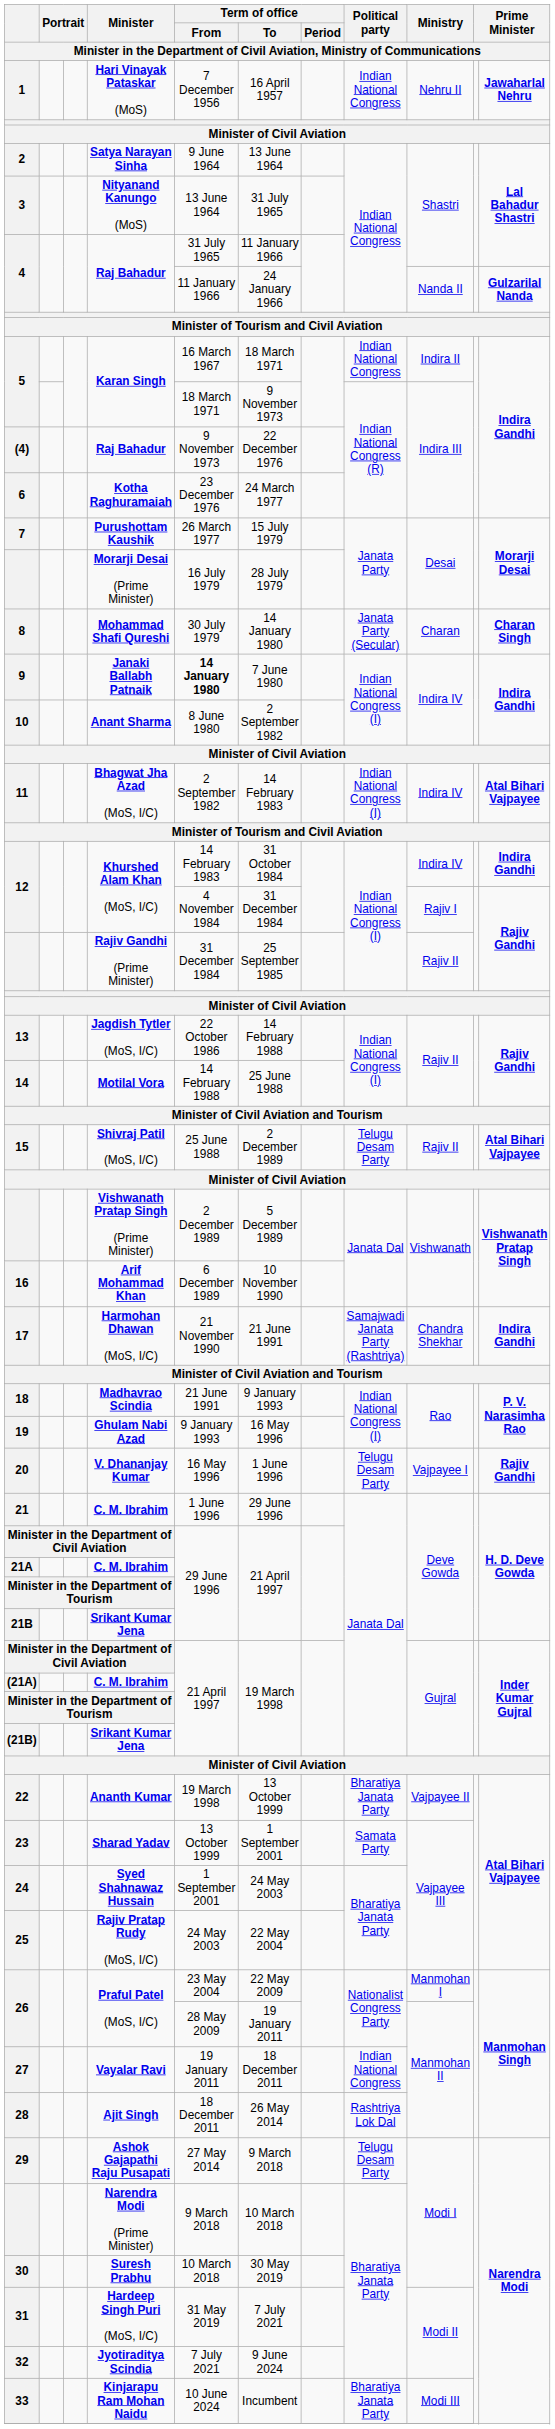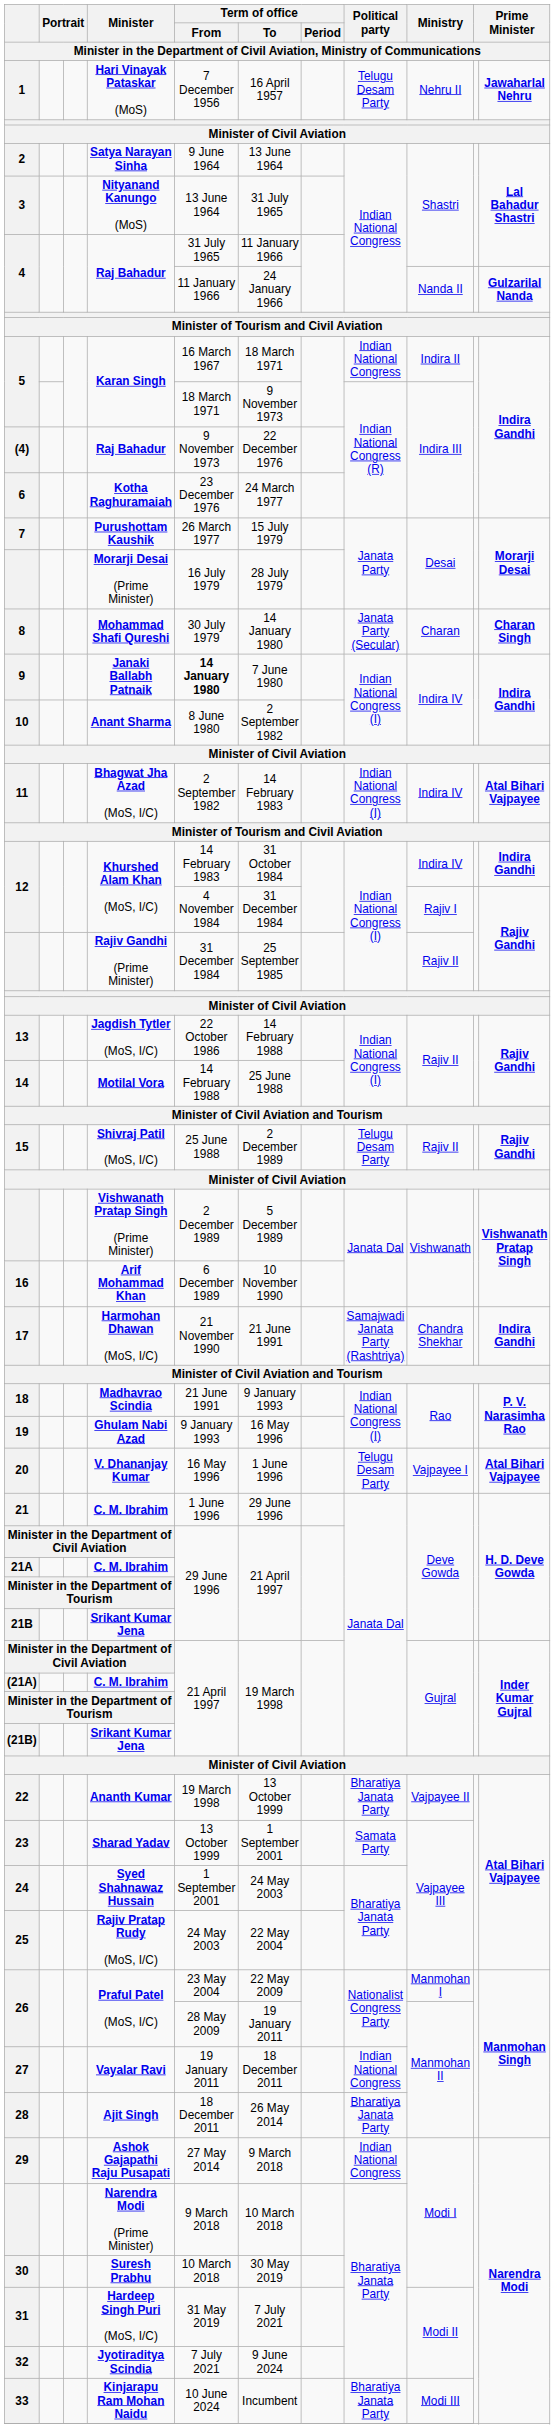1 | Political party: Indian National Congress -> Telugu Desam Party
15 | column 11: Atal Bihari Vajpayee -> Rajiv Gandhi
20 | column 11: Rajiv Gandhi -> Atal Bihari Vajpayee
28 | Political party: Rashtriya Lok Dal -> Bharatiya Janata Party
29 | Political party: Telugu Desam Party -> Indian National Congress
